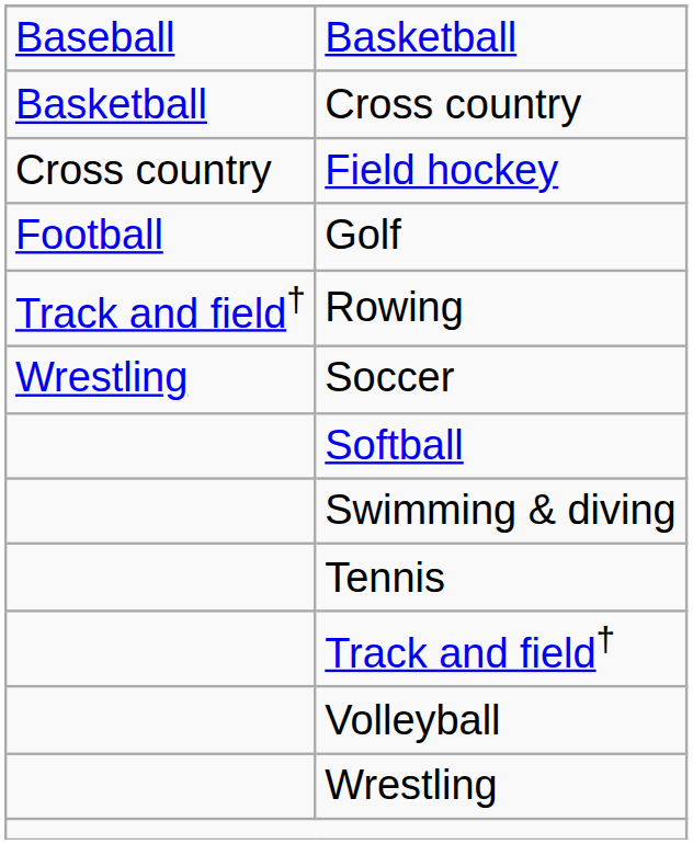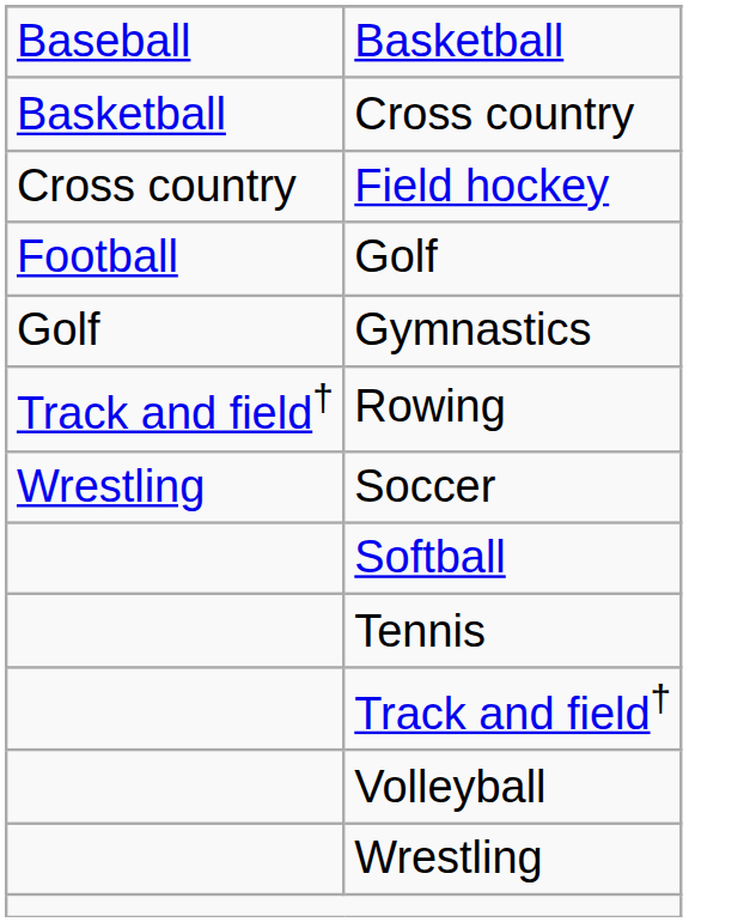+ row: Golf | Gymnastics
- row: Swimming & diving
